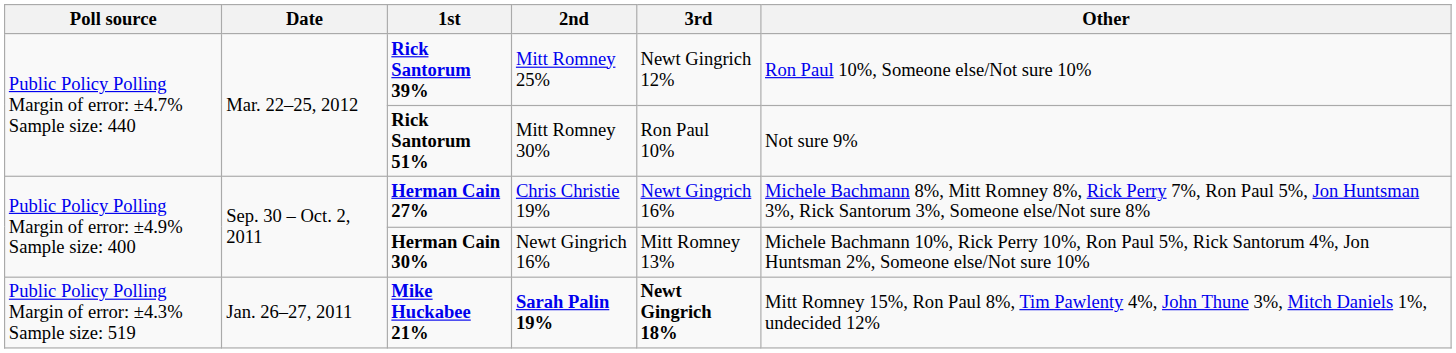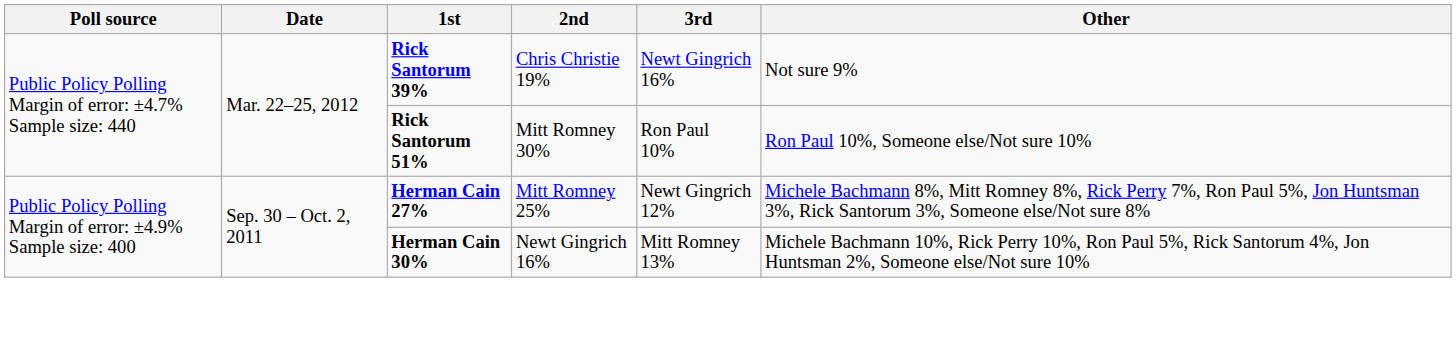Rick Santorum 39% | 2nd: Mitt Romney 25% -> Chris Christie 19%
Rick Santorum 39% | 3rd: Newt Gingrich 12% -> Newt Gingrich 16%
Rick Santorum 39% | Other: Ron Paul 10%, Someone else/Not sure 10% -> Not sure 9%
Rick Santorum 51% | Other: Not sure 9% -> Ron Paul 10%, Someone else/Not sure 10%
Herman Cain 27% | 2nd: Chris Christie 19% -> Mitt Romney 25%
Herman Cain 27% | 3rd: Newt Gingrich 16% -> Newt Gingrich 12%
- row: Public Policy Polling Margin of error: ±4.3% Sample size: 519 | Jan. 26–27, 2011 | Mike Huckabee 21% | Sarah Palin 19% | Newt Gingrich 18% | Mitt Romney 15%, Ron Paul 8%, Tim Pawlenty 4%, John Thune 3%, Mitch Daniels 1%, undecided 12%
